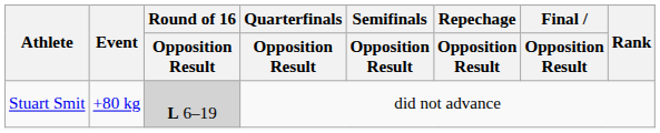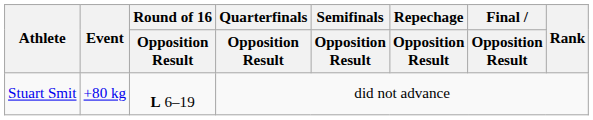Stuart Smit | Round of 16 / Opposition Result: lightgrey background -> no background
